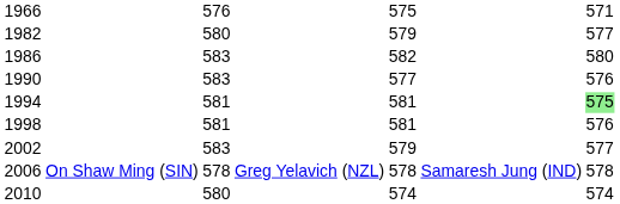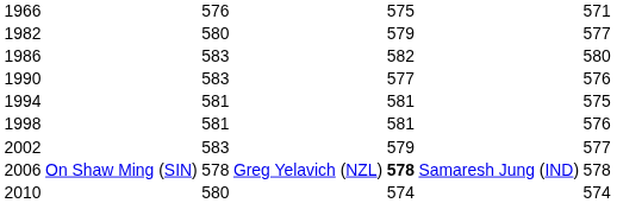1994 | column 7: lightgreen background -> no background
2006 | column 5: normal -> bold
